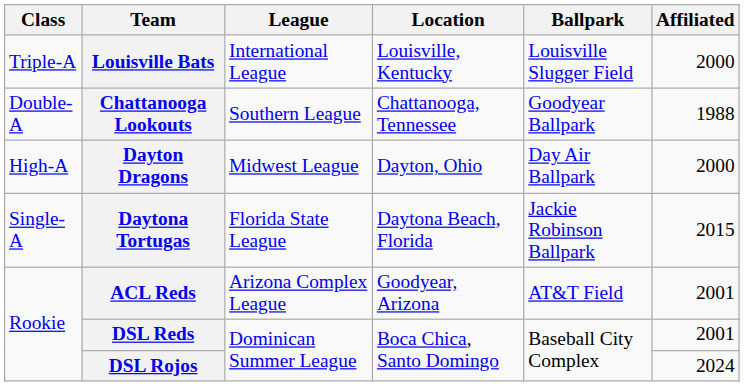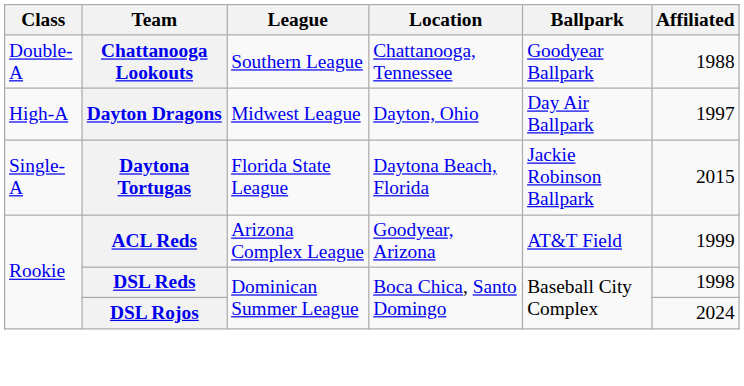- row: Triple-A | Louisville Bats | International League | Louisville, Kentucky | Louisville Slugger Field | 2000
Dayton Dragons | Affiliated: 2000 -> 1997
ACL Reds | Affiliated: 2001 -> 1999
DSL Reds | Affiliated: 2001 -> 1998
